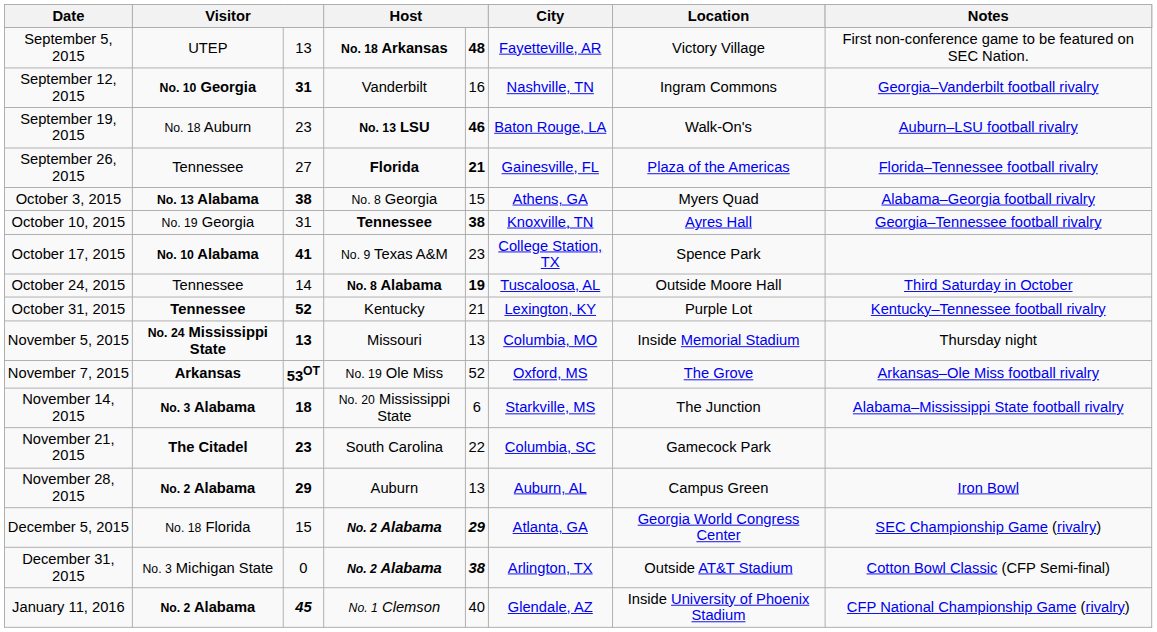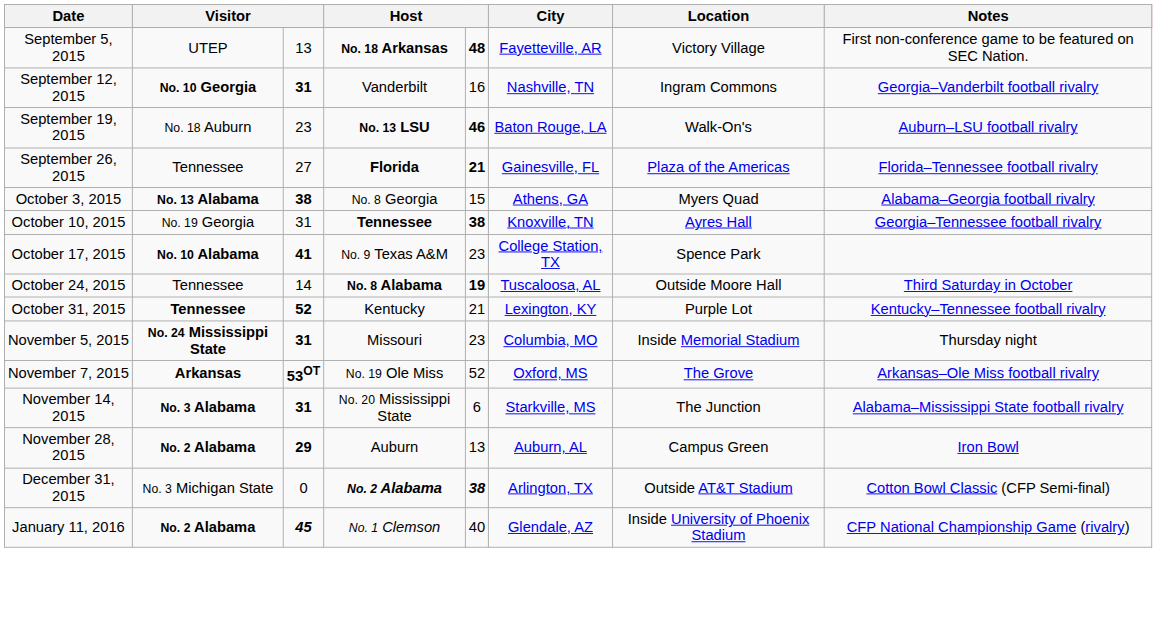November 5, 2015 | column 3: 13 -> 31
November 5, 2015 | column 5: 13 -> 23
November 14, 2015 | column 3: 18 -> 31
- row: November 21, 2015 | The Citadel | 23 | South Carolina | 22 | Columbia, SC | Gamecock Park
- row: December 5, 2015 | No. 18 Florida | 15 | No. 2 Alabama | 29 | Atlanta, GA | Georgia World Congress Center | SEC Championship Game (rivalry)
